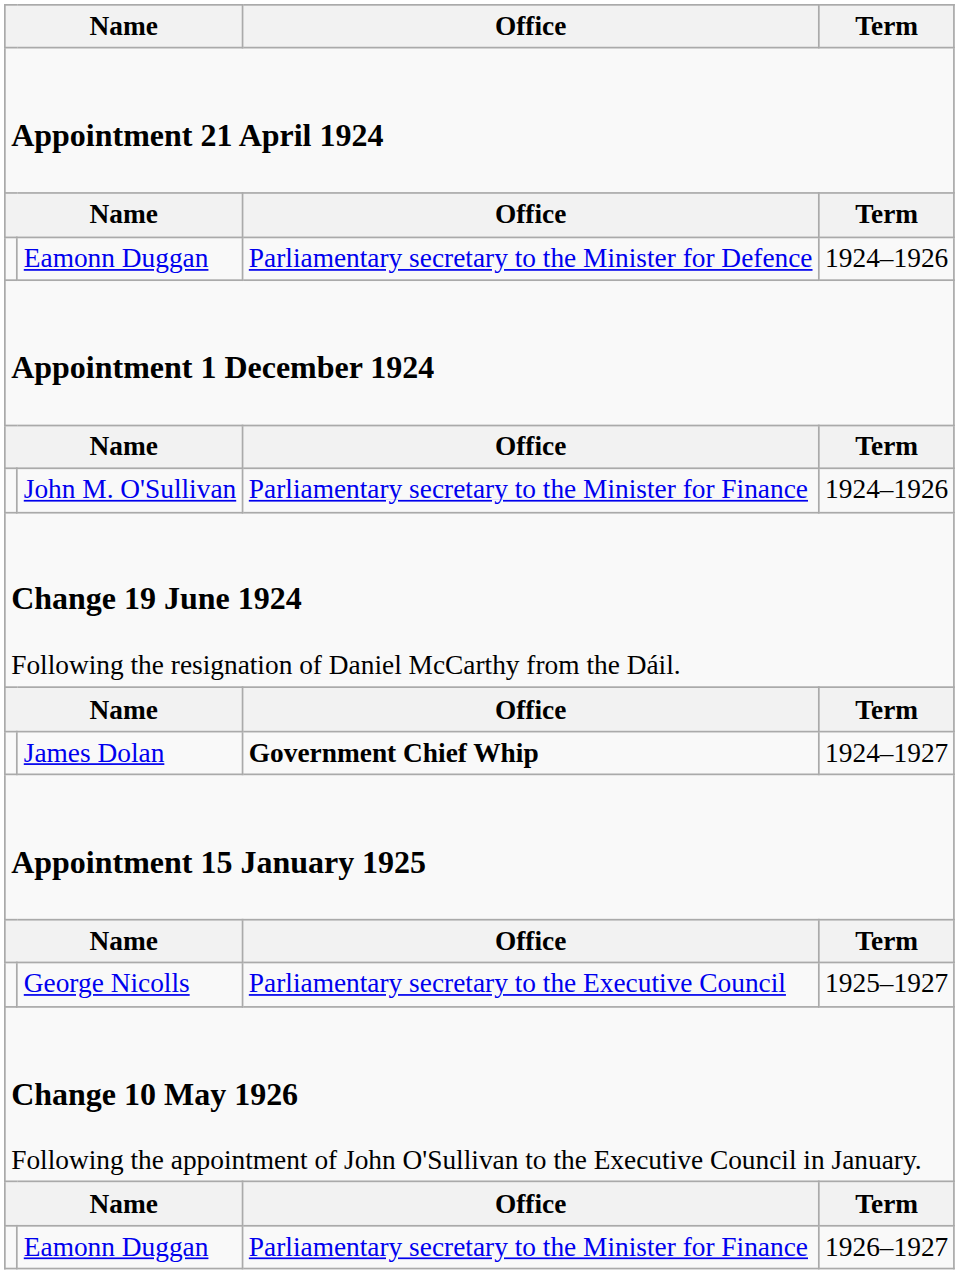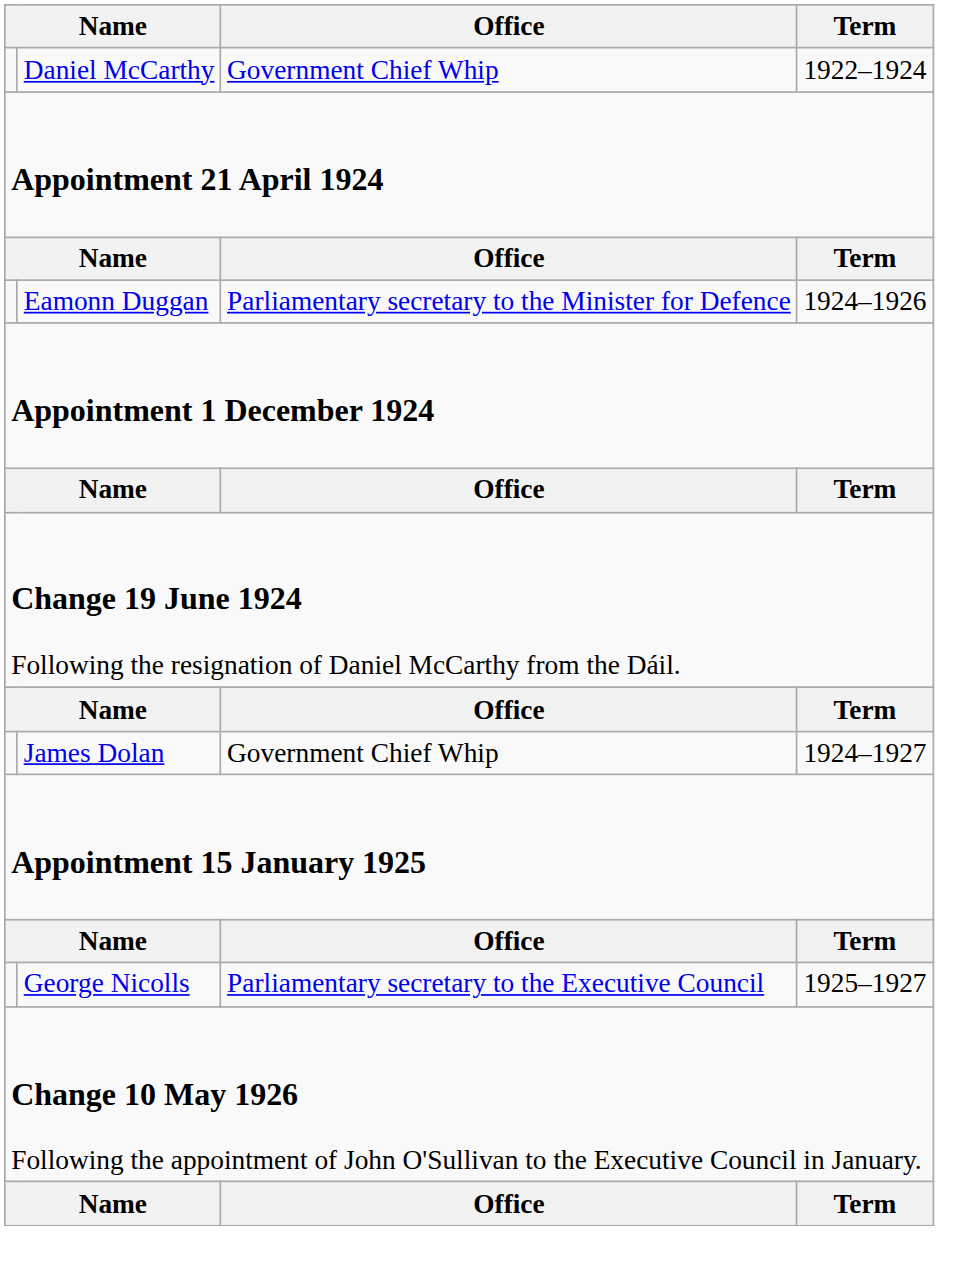+ row: Daniel McCarthy | Government Chief Whip | 1922–1924
- row: John M. O'Sullivan | Parliamentary secretary to the Minister for Finance | 1924–1926
James Dolan | Office: bold -> normal
- row: Eamonn Duggan | Parliamentary secretary to the Minister for Finance | 1926–1927
